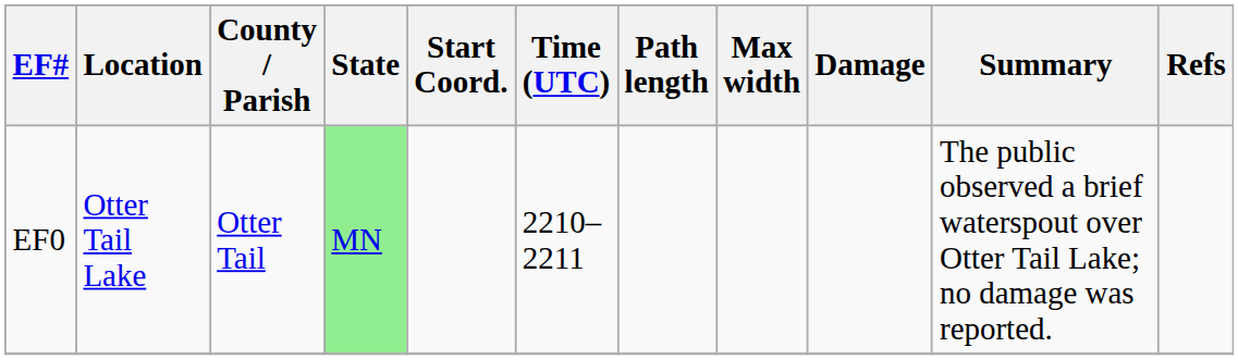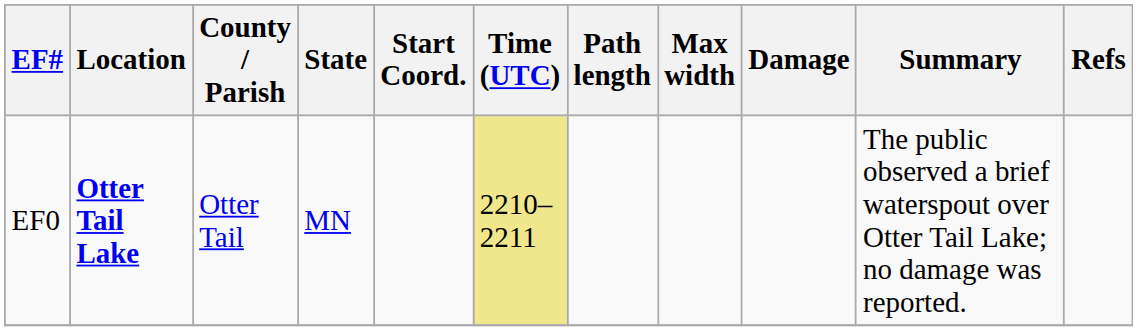EF0 | Location: normal -> bold
EF0 | State: lightgreen background -> no background
EF0 | Time (UTC): no background -> khaki background
